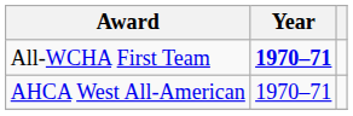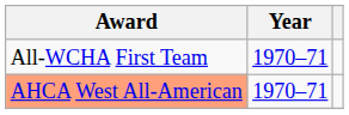row 2 | Year: bold -> normal
row 3 | Award: no background -> lightsalmon background
